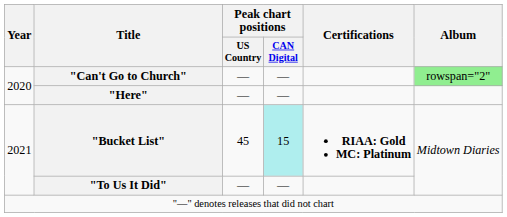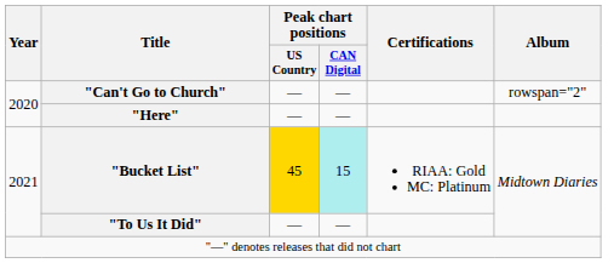"Can't Go to Church" | Album: lightgreen background -> no background
"Bucket List" | Peak chart positions / US Country: no background -> gold background
"Bucket List" | Certifications: bold -> normal
